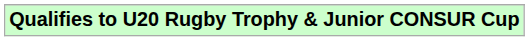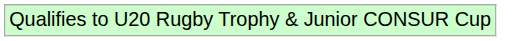row 1 | column 1: bold -> normal
